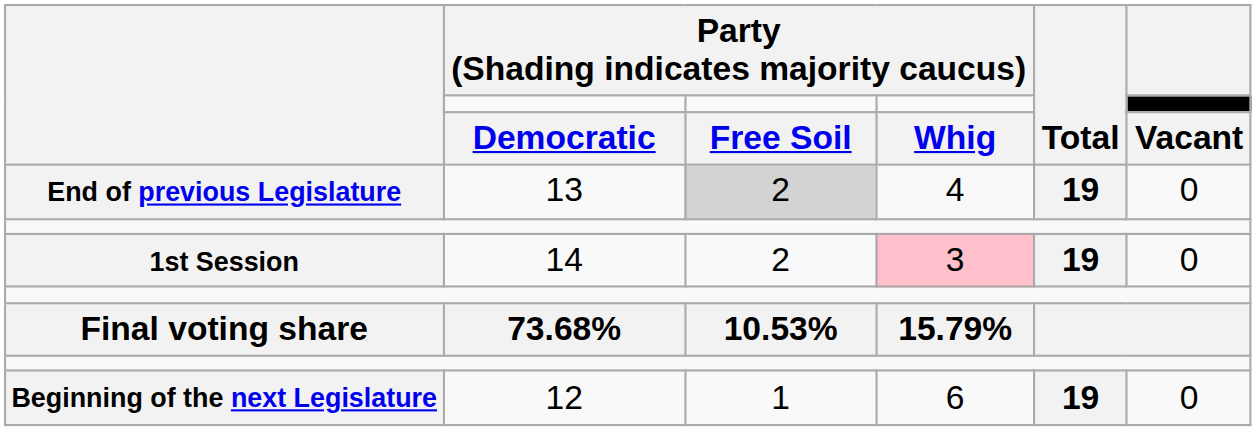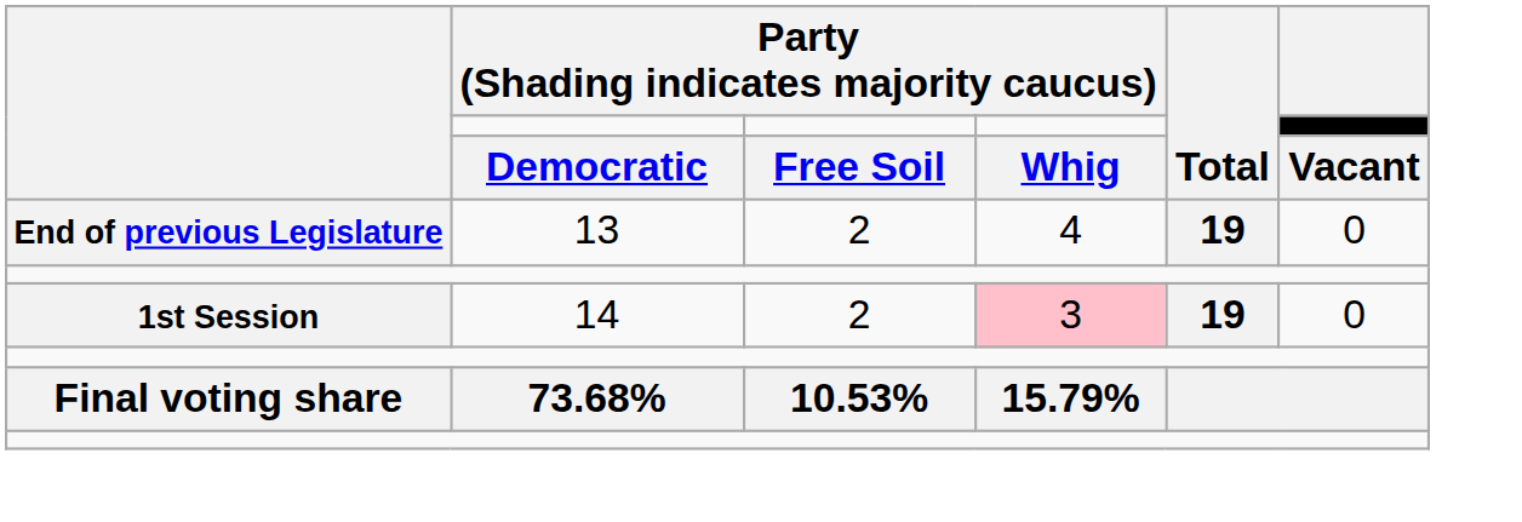End of previous Legislature | column 3: lightgrey background -> no background
- row: Beginning of the next Legislature | 12 | 1 | 6 | 19 | 0
